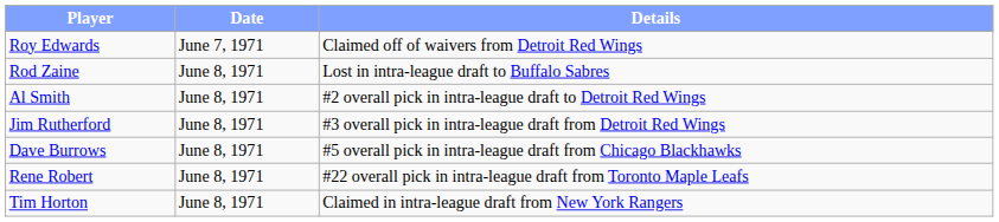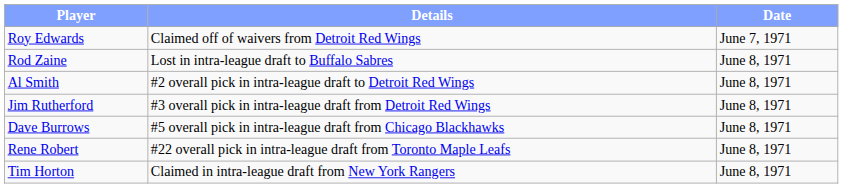columns swapped: Date <-> Details
